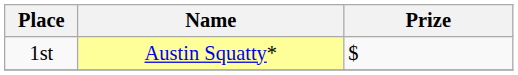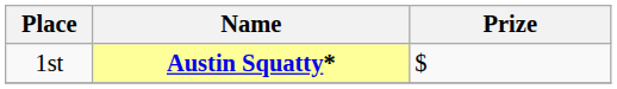1st | Name: normal -> bold
